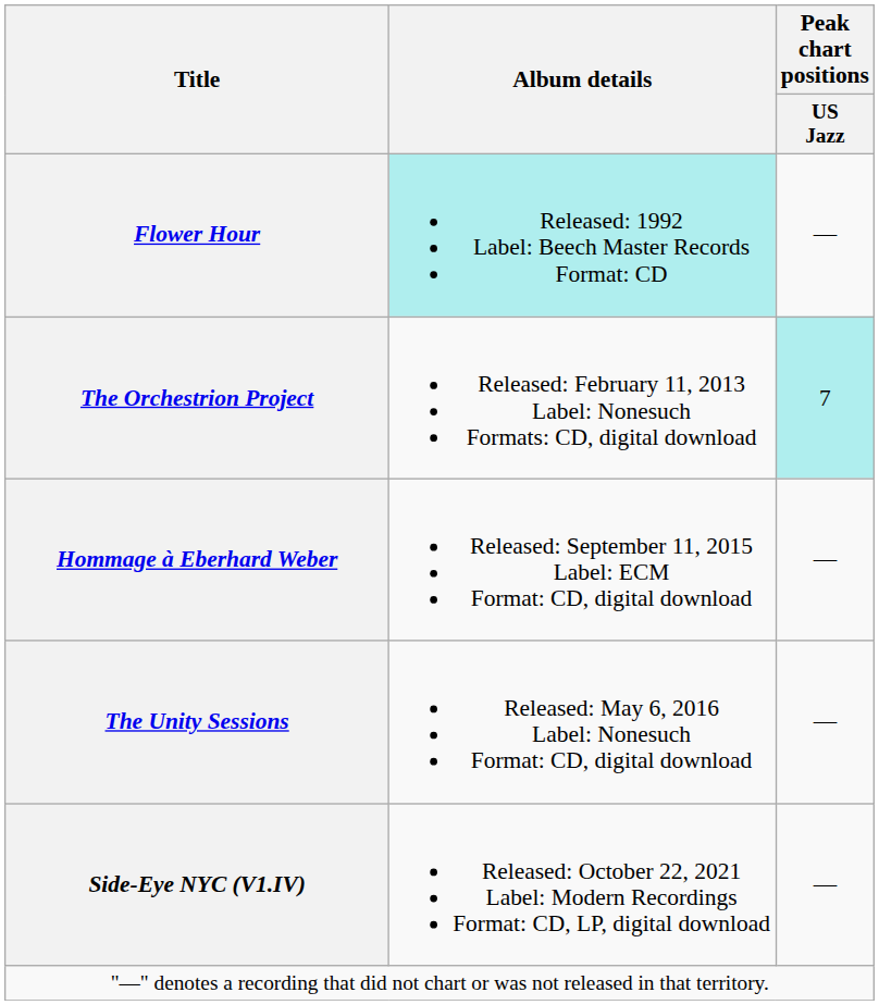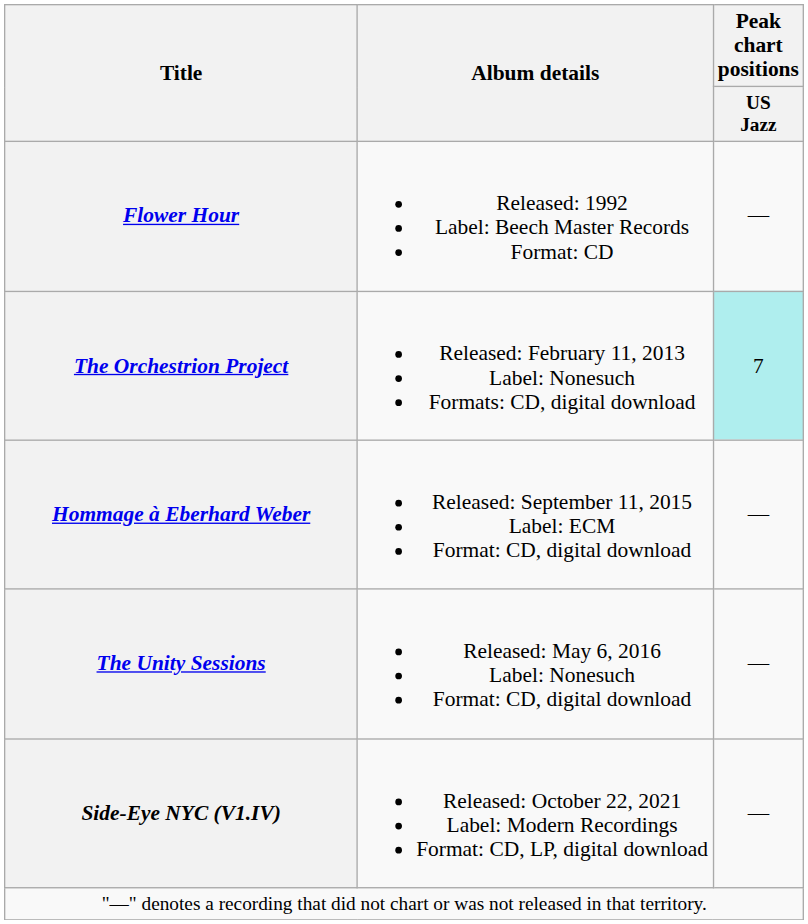Flower Hour | Album details: paleturquoise background -> no background
